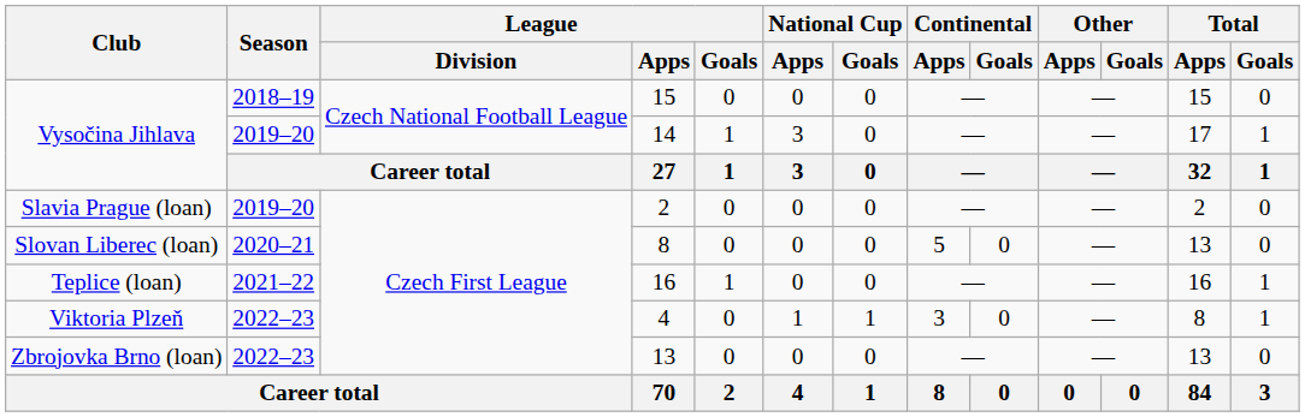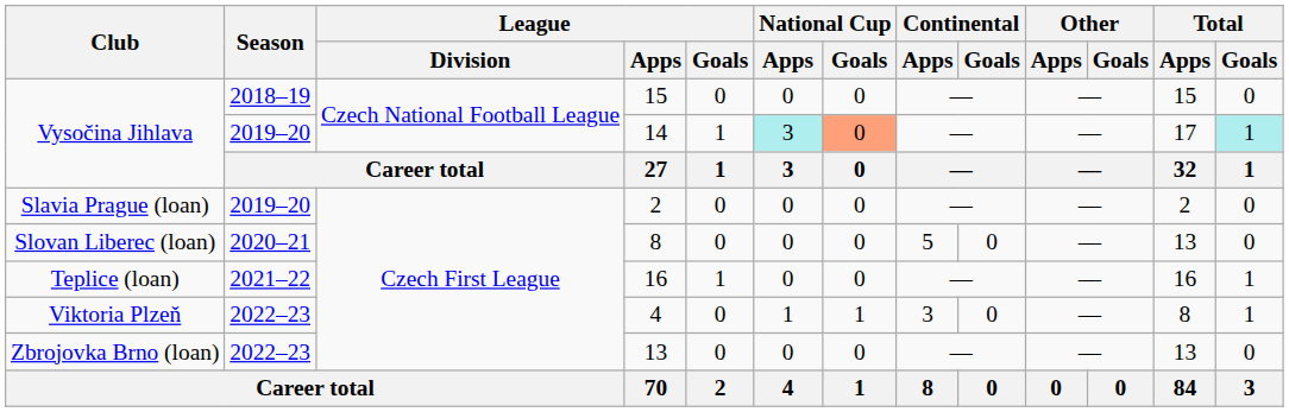14 | National Cup / Apps: no background -> paleturquoise background
14 | National Cup / Goals: no background -> lightsalmon background
14 | Total / Goals: no background -> paleturquoise background
